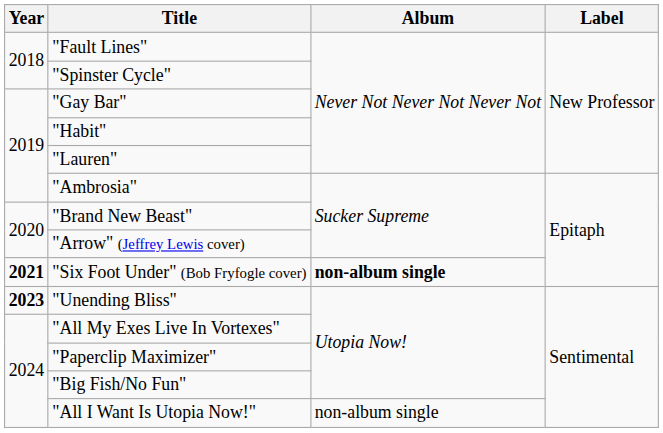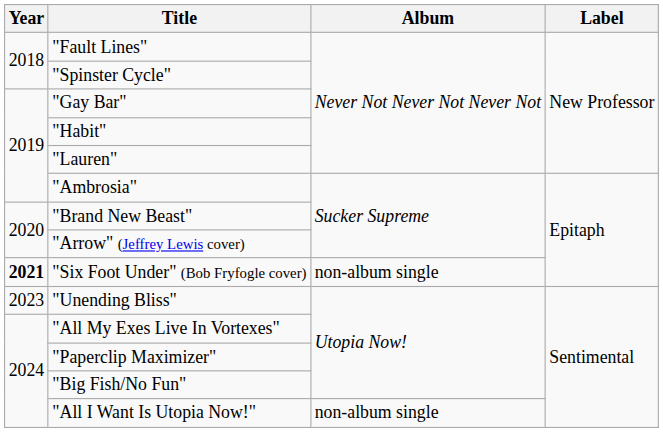"Six Foot Under" (Bob Fryfogle cover) | Album: bold -> normal
"Unending Bliss" | Year: bold -> normal
